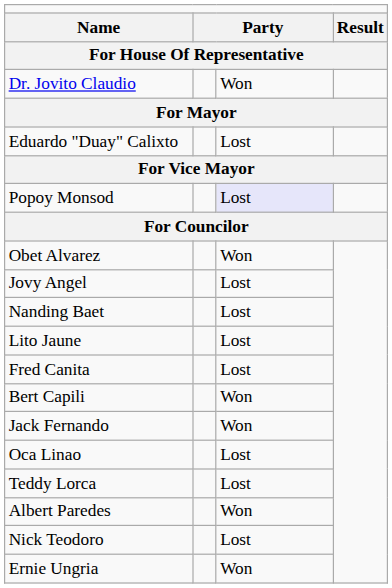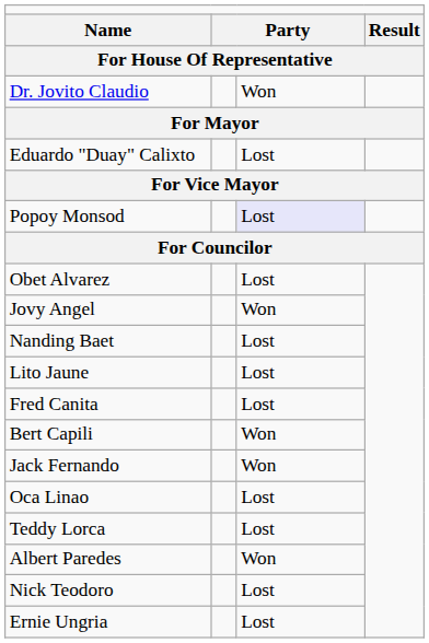Obet Alvarez | column 3: Won -> Lost
Jovy Angel | column 3: Lost -> Won
Ernie Ungria | column 3: Won -> Lost
